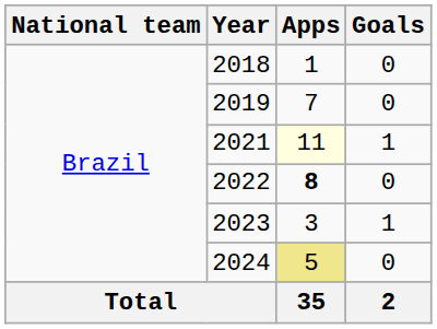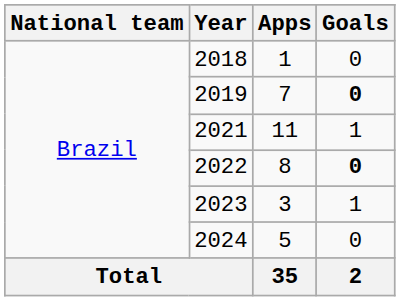2019 | Goals: normal -> bold
2021 | Apps: lightyellow background -> no background
2022 | Apps: bold -> normal
2022 | Goals: normal -> bold
2024 | Apps: khaki background -> no background
